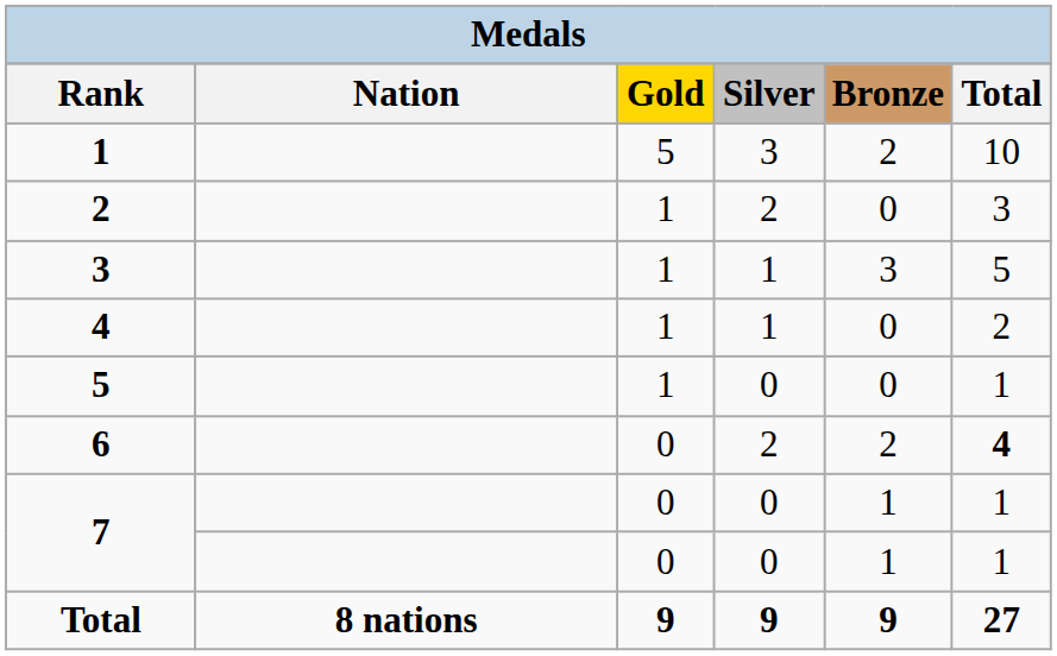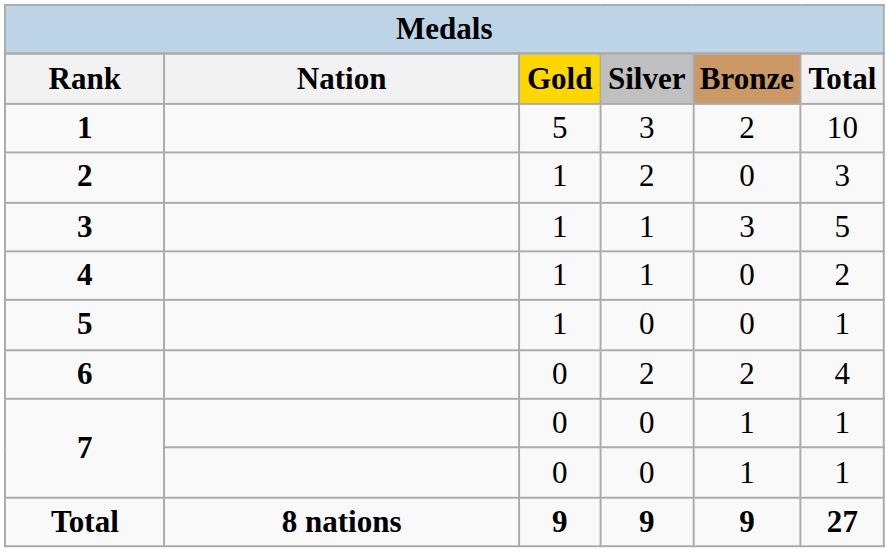6 | column 6: bold -> normal
